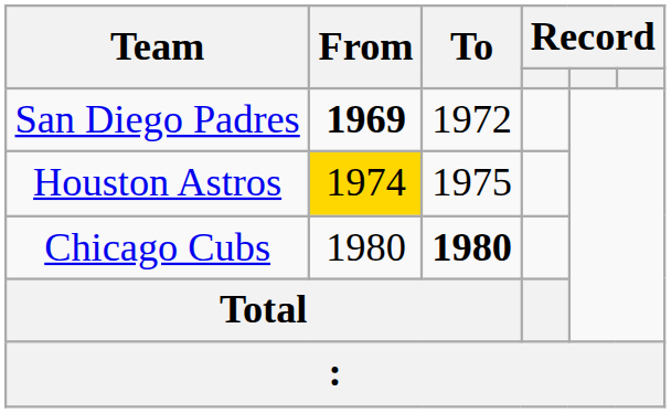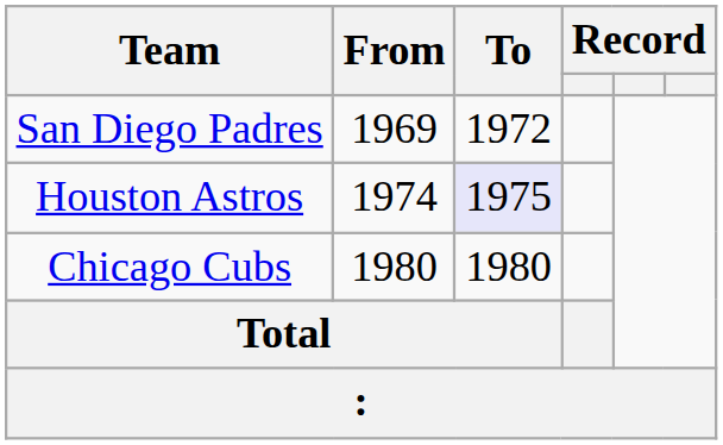San Diego Padres | From: bold -> normal
Houston Astros | From: gold background -> no background
Houston Astros | To: no background -> lavender background
Chicago Cubs | To: bold -> normal
